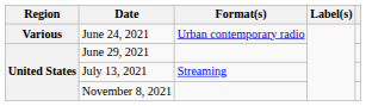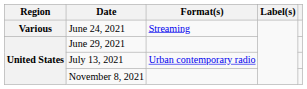June 24, 2021 | Format(s): Urban contemporary radio -> Streaming
July 13, 2021 | Format(s): Streaming -> Urban contemporary radio
